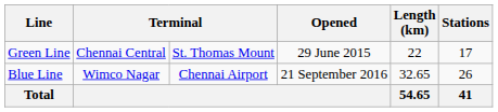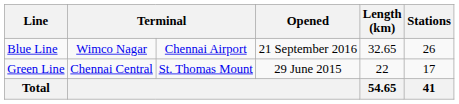rows swapped: Blue Line <-> Green Line
